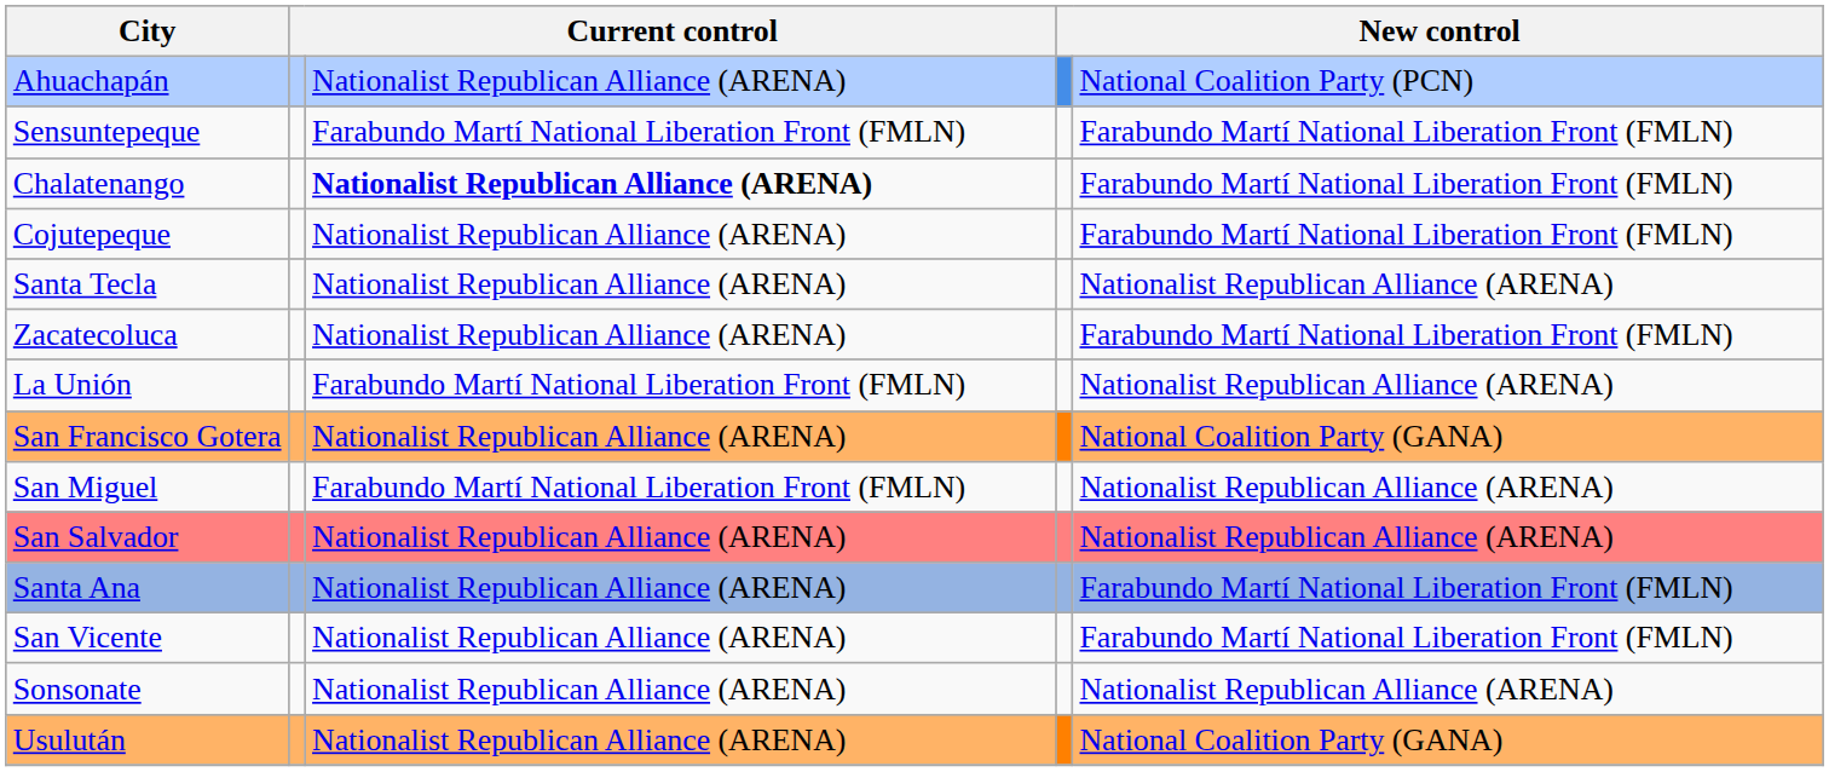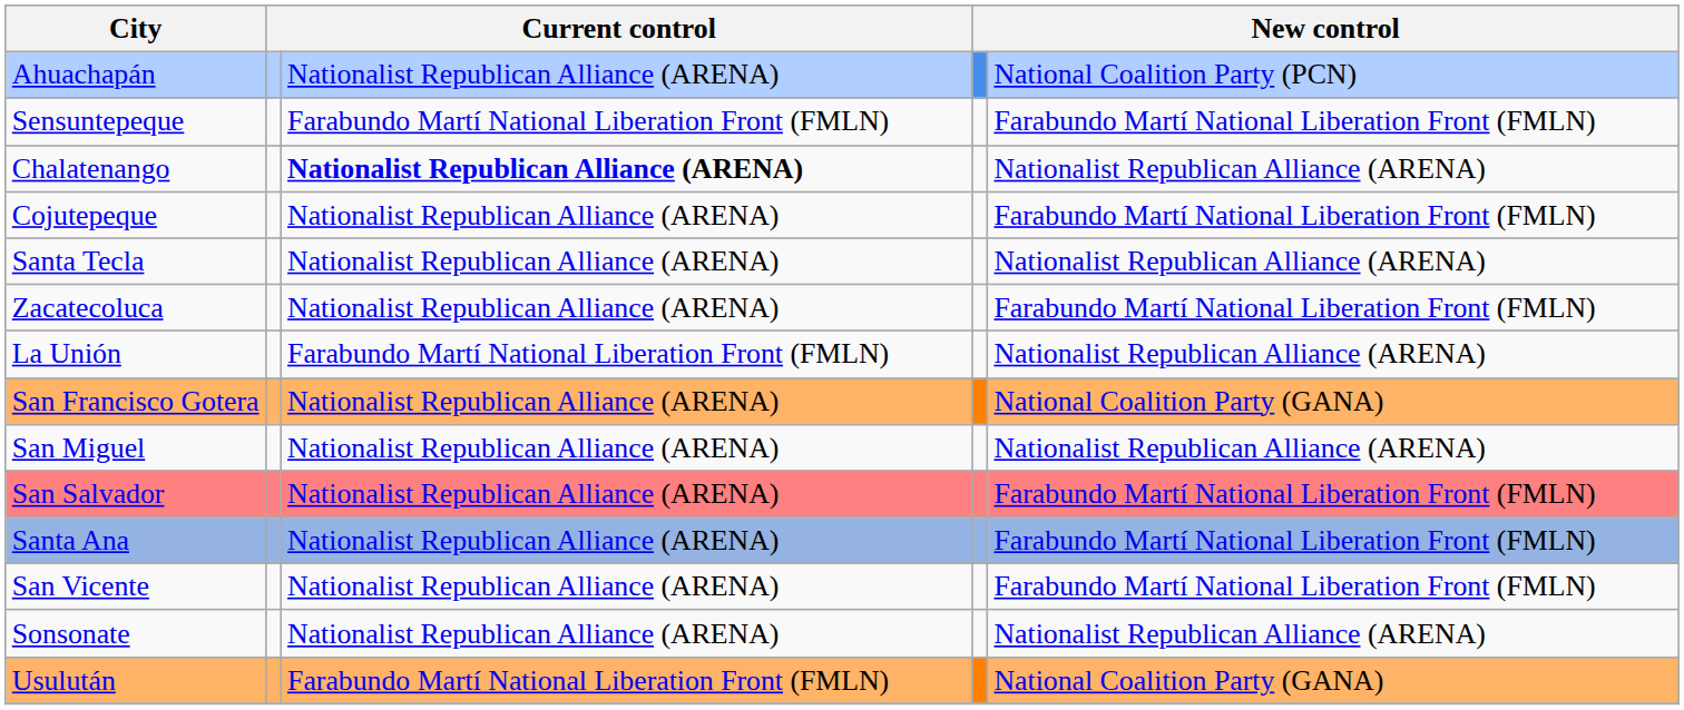Chalatenango | column 5: Farabundo Martí National Liberation Front (FMLN) -> Nationalist Republican Alliance (ARENA)
San Miguel | column 3: Farabundo Martí National Liberation Front (FMLN) -> Nationalist Republican Alliance (ARENA)
San Salvador | column 5: Nationalist Republican Alliance (ARENA) -> Farabundo Martí National Liberation Front (FMLN)
Usulután | column 3: Nationalist Republican Alliance (ARENA) -> Farabundo Martí National Liberation Front (FMLN)
